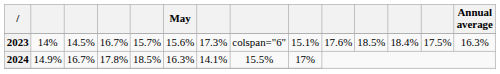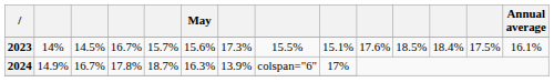2023 | column 8: colspan="6" -> 15.5%
2023 | Annual average: 16.3% -> 16.1%
2024 | column 5: 18.5% -> 18.7%
2024 | column 7: 14.1% -> 13.9%
2024 | column 8: 15.5% -> colspan="6"
